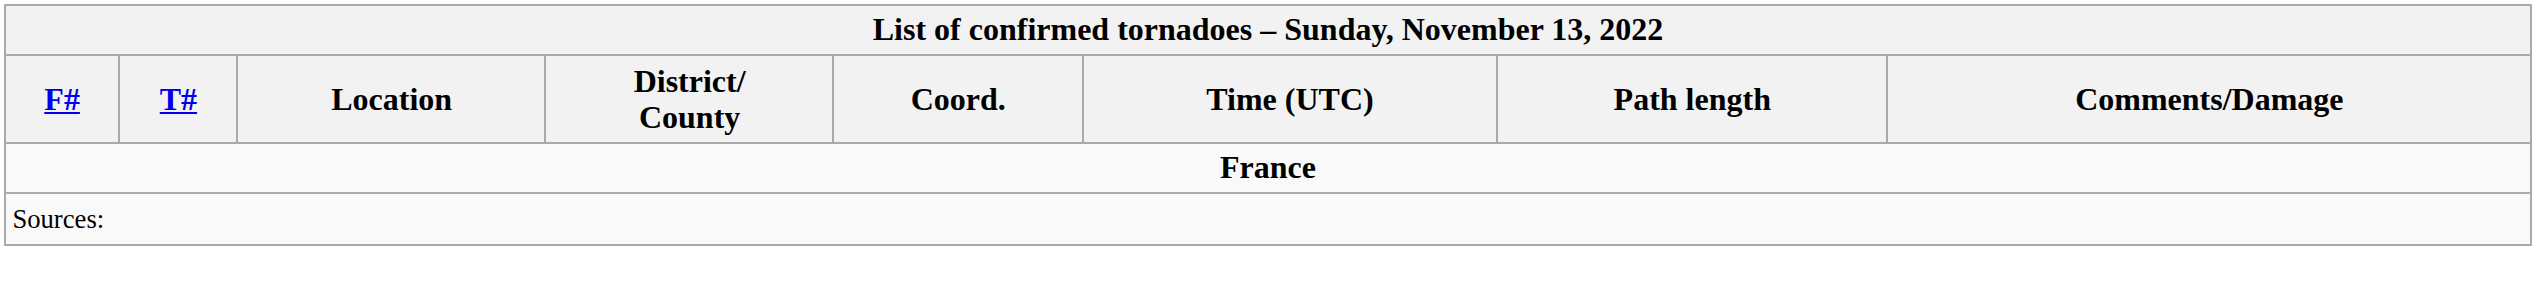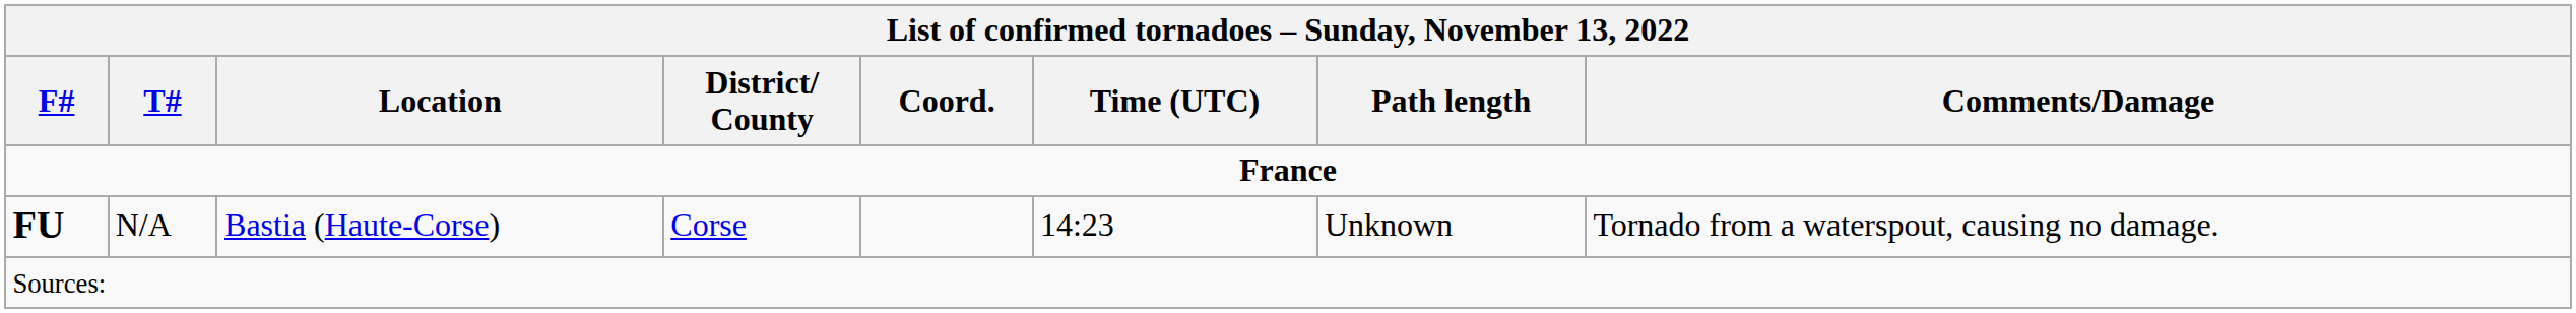+ row: FU | N/A | Bastia (Haute-Corse) | Corse | 14:23 | Unknown | Tornado from a waterspout, causing no damage.
